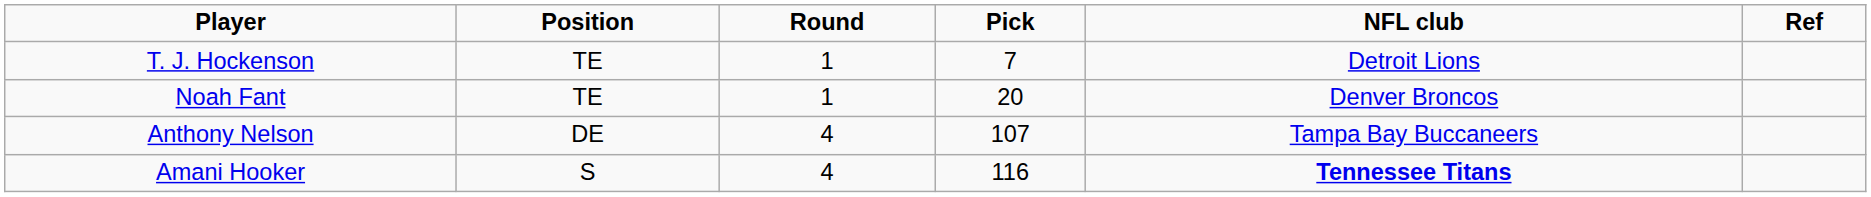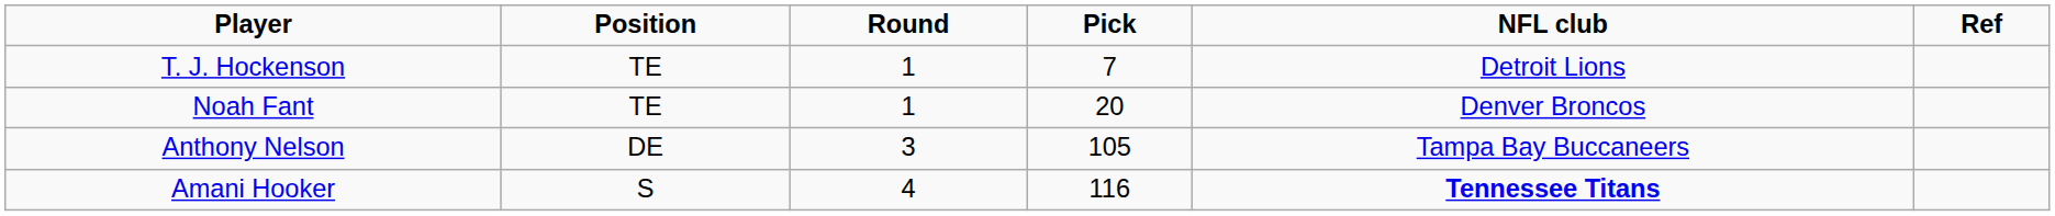Anthony Nelson | Round: 4 -> 3
Anthony Nelson | Pick: 107 -> 105
